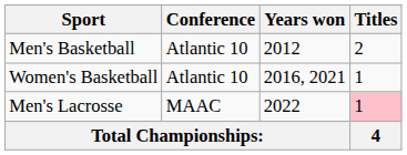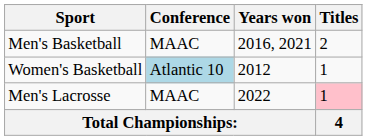Men's Basketball | Conference: Atlantic 10 -> MAAC
Men's Basketball | Years won: 2012 -> 2016, 2021
Women's Basketball | Conference: no background -> lightblue background
Women's Basketball | Years won: 2016, 2021 -> 2012
